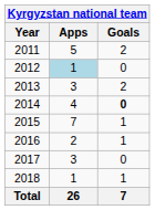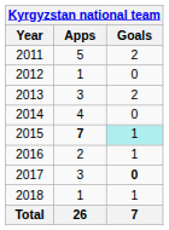2012 | Apps: lightblue background -> no background
2014 | Goals: bold -> normal
2015 | Apps: normal -> bold
2015 | Goals: no background -> paleturquoise background
2017 | Goals: normal -> bold
